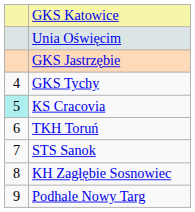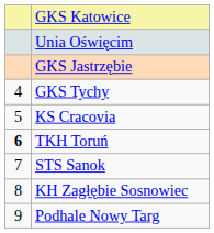KS Cracovia | column 1: paleturquoise background -> no background
TKH Toruń | column 1: normal -> bold
